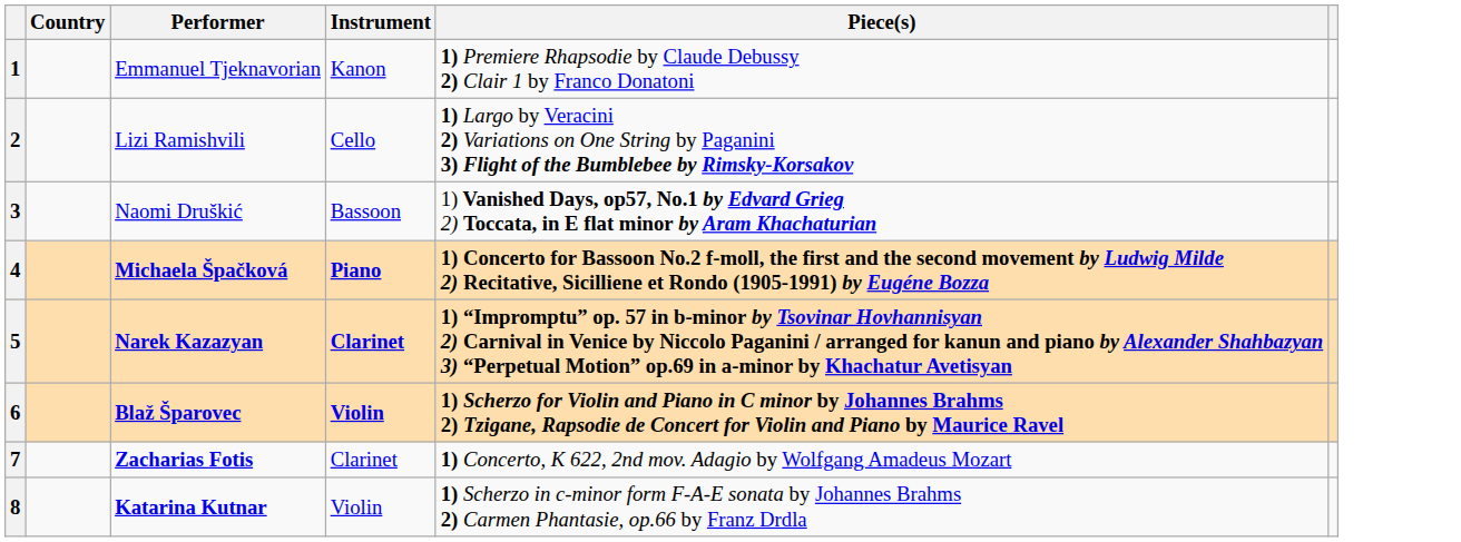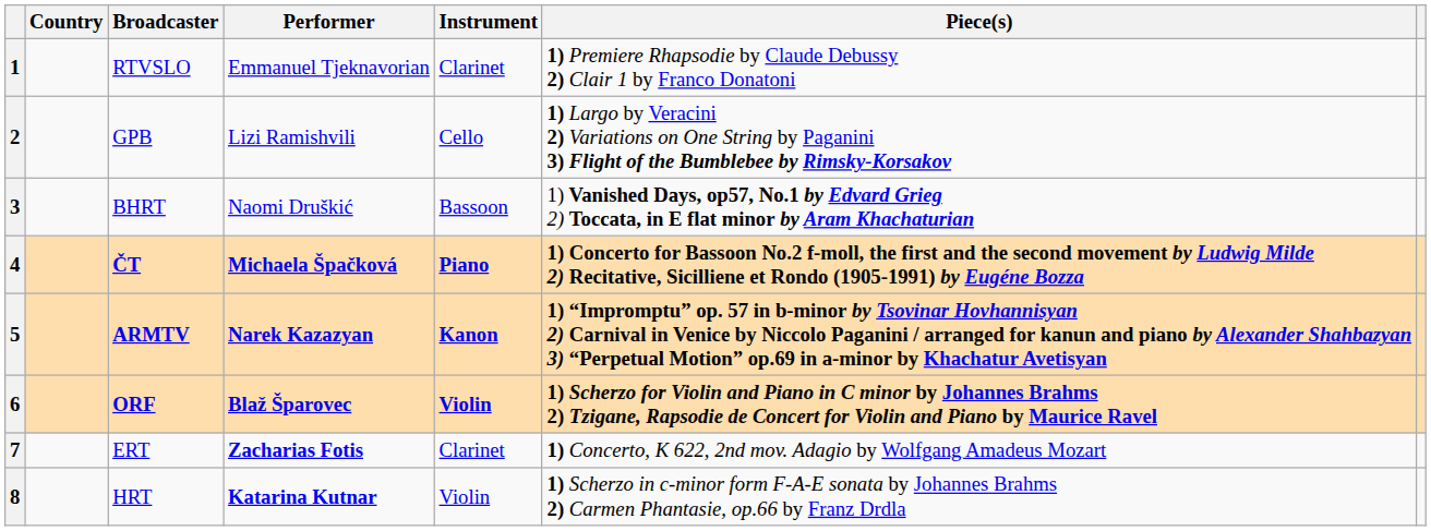+ column: Broadcaster | RTVSLO | GPB | BHRT | ČT | ARMTV | ORF | ERT | HRT
1 | Instrument: Kanon -> Clarinet
5 | Instrument: Clarinet -> Kanon
